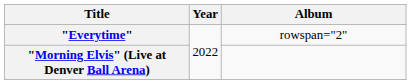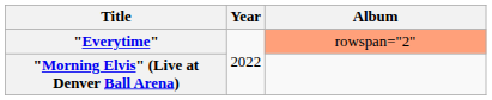"Everytime" | Album: no background -> lightsalmon background
